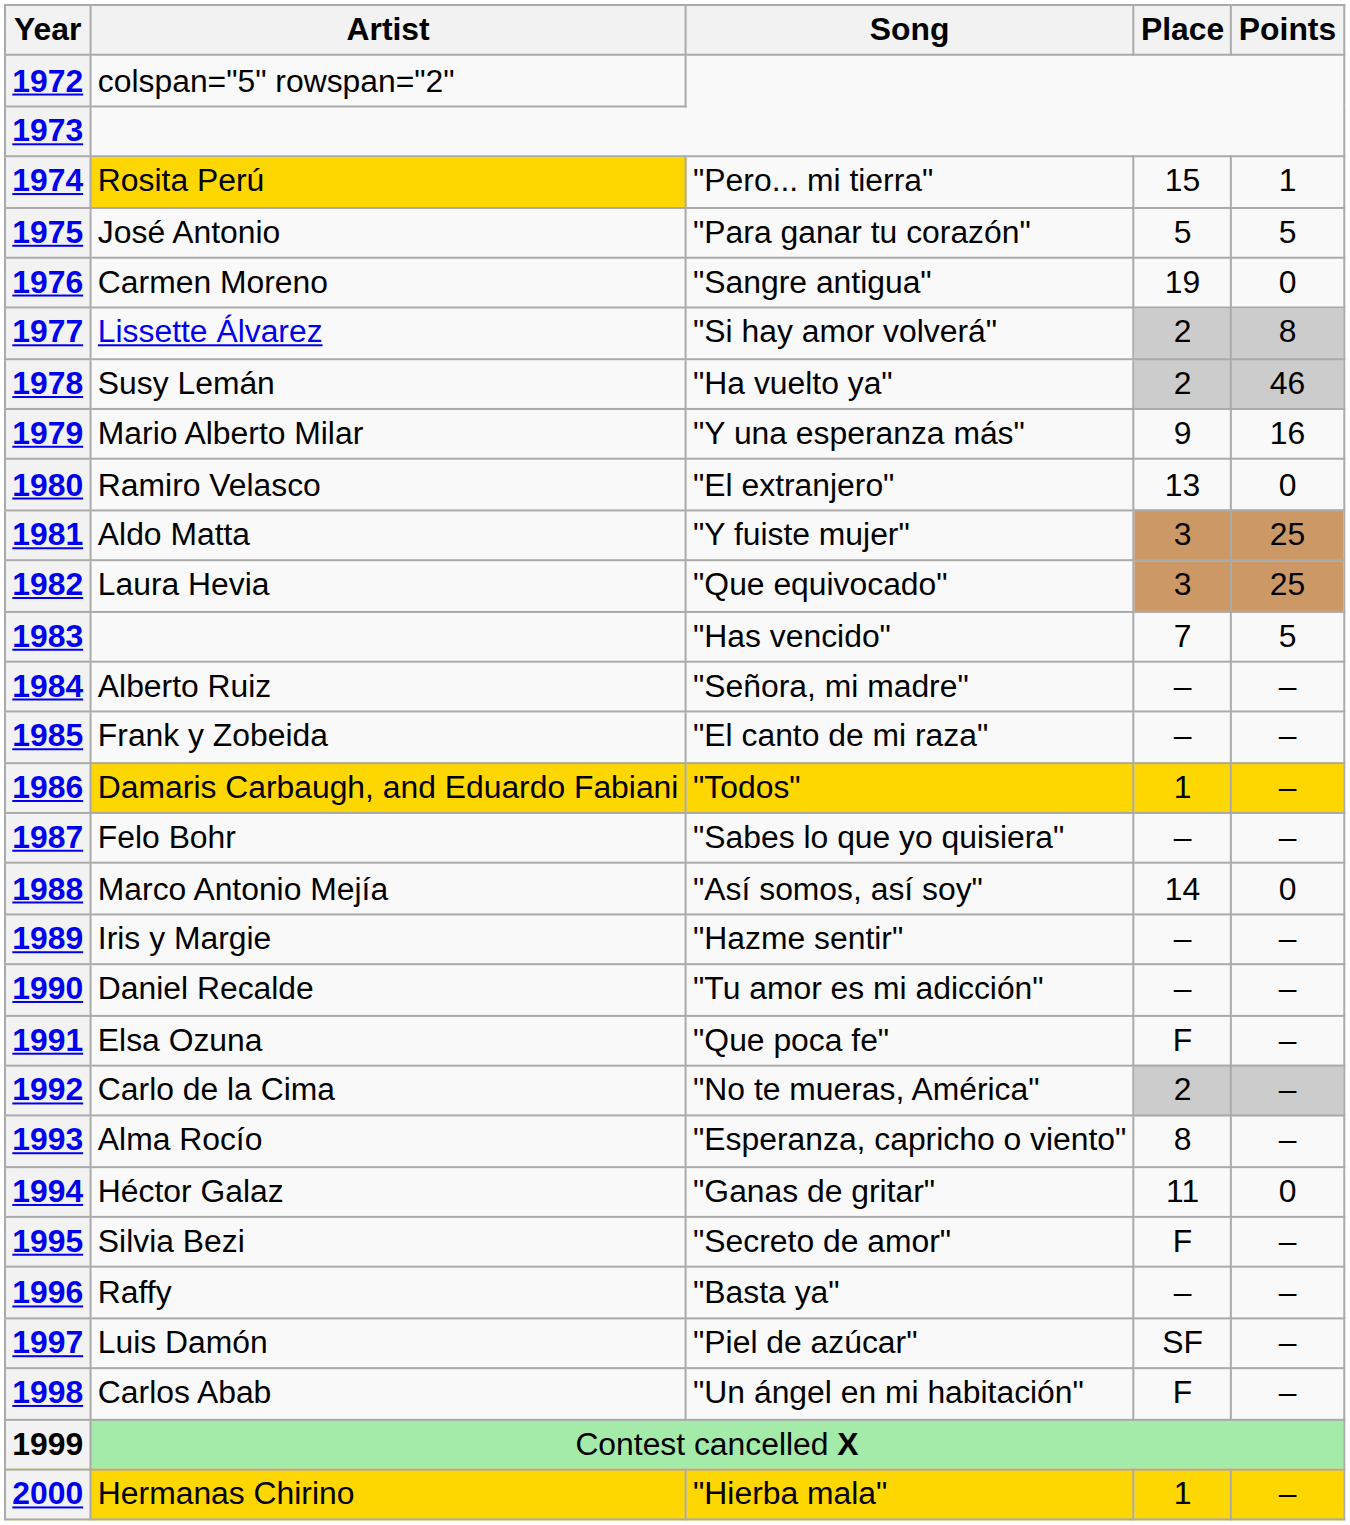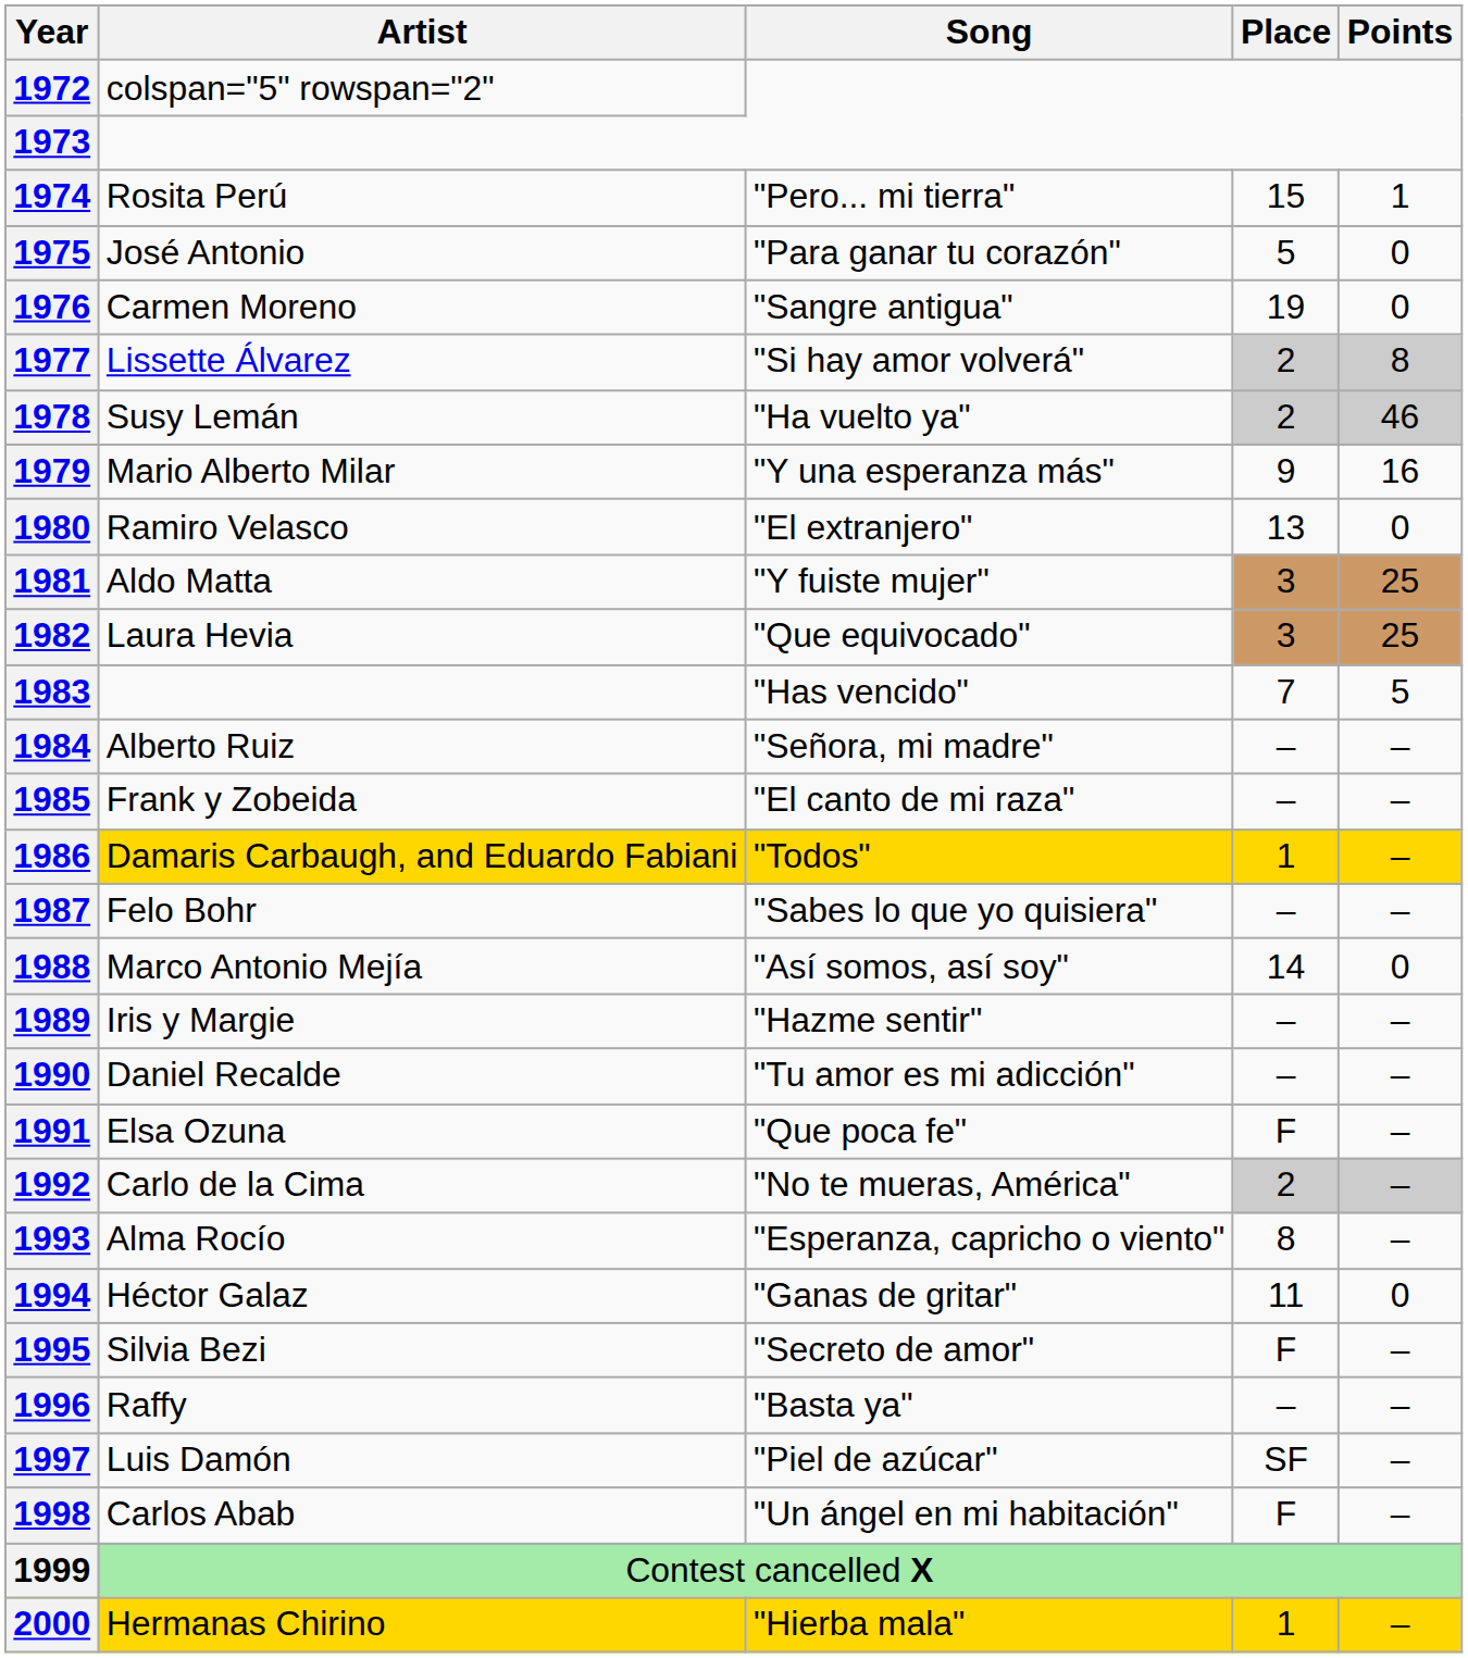1974 | Artist: gold background -> no background
1975 | Points: 5 -> 0
